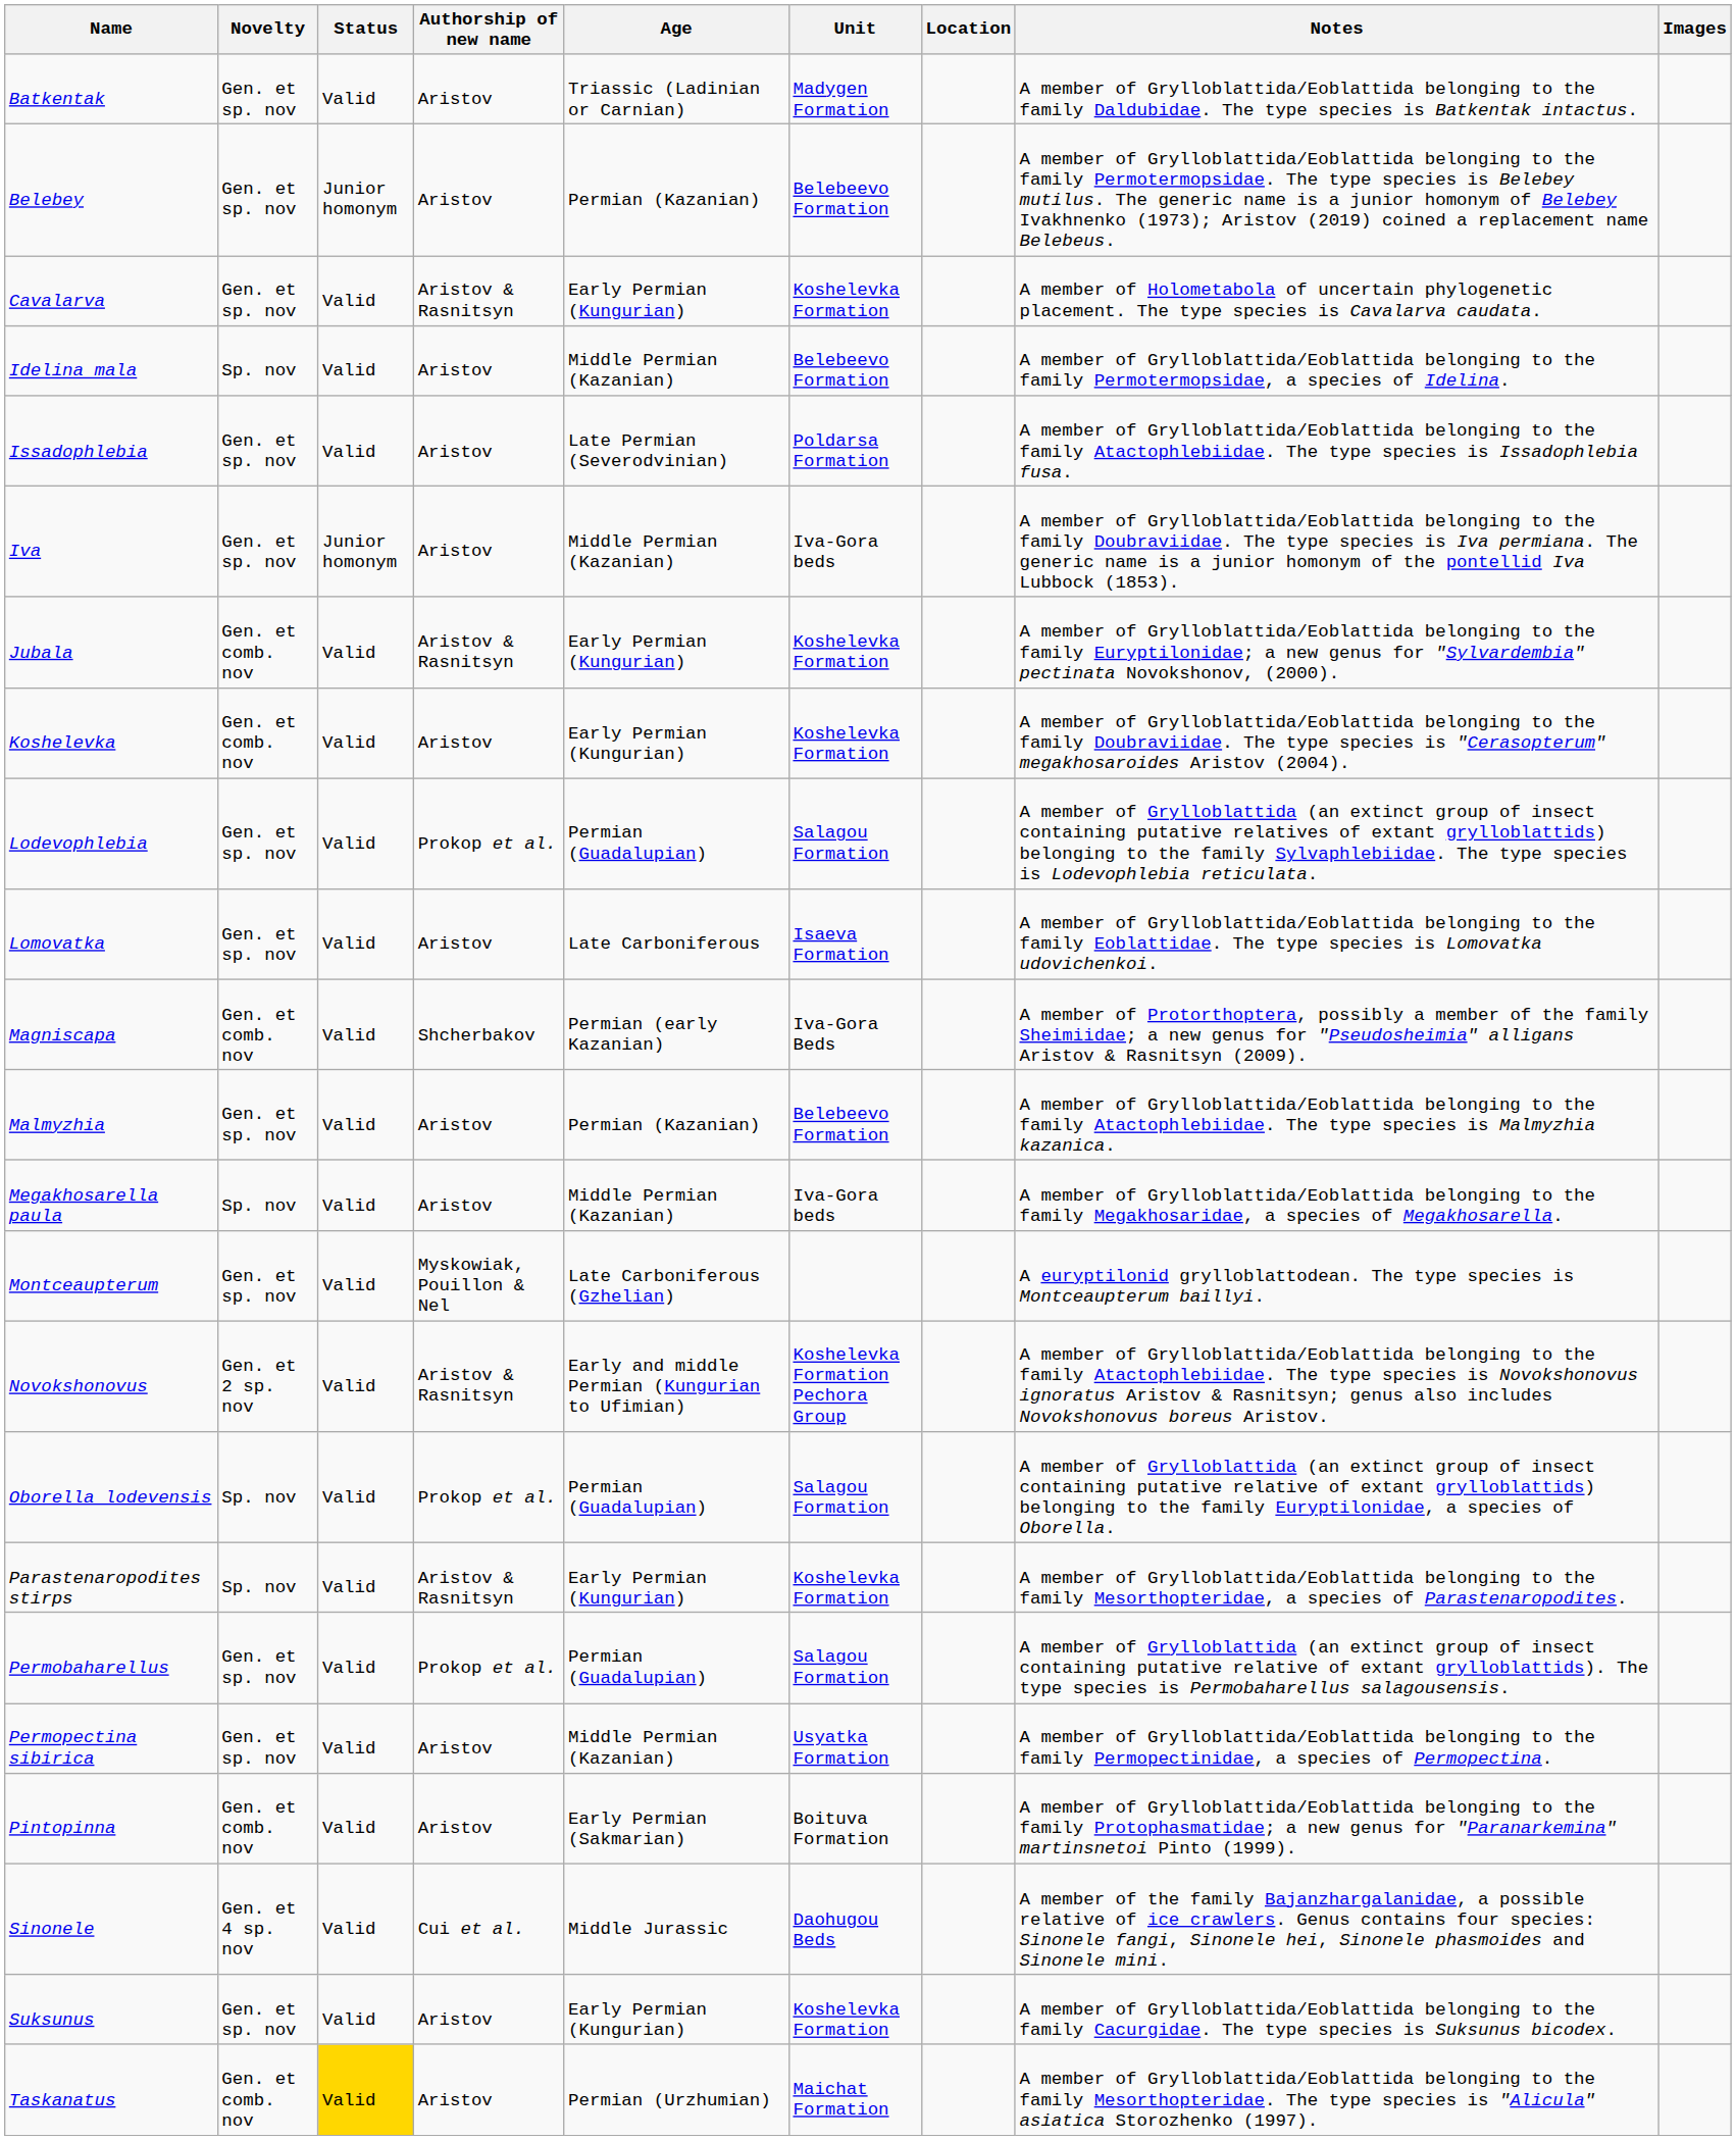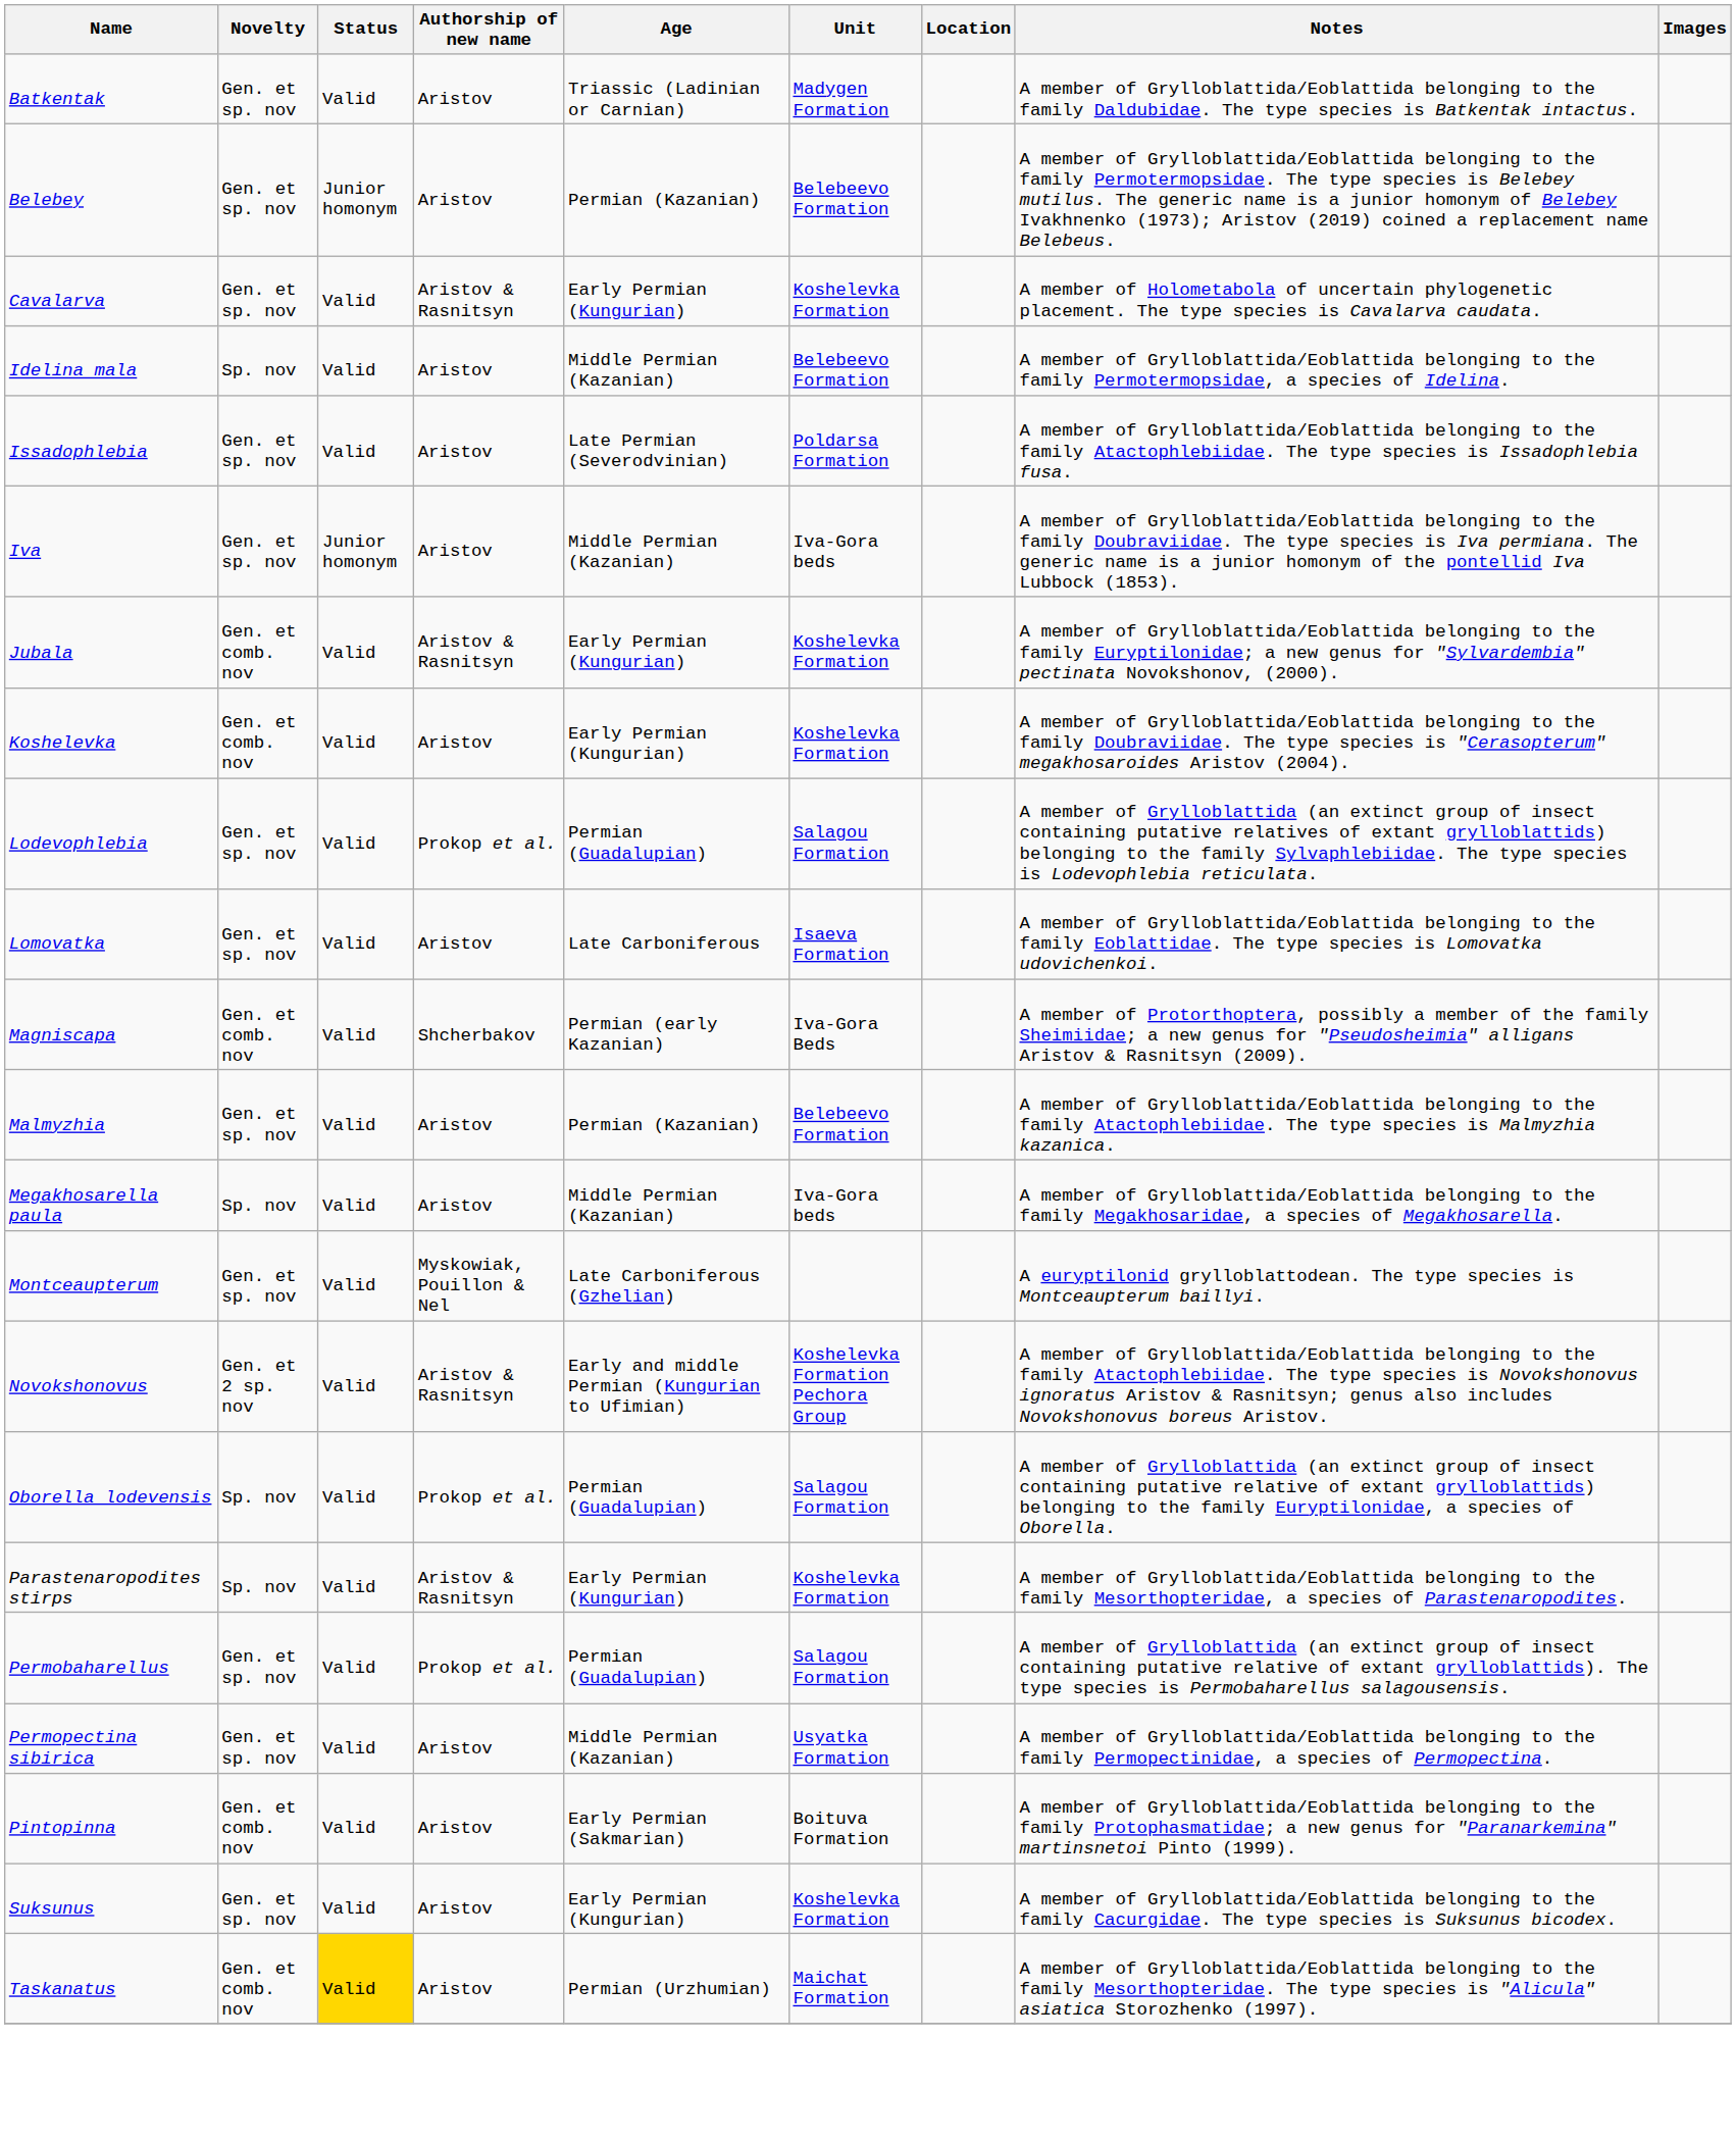- row: Sinonele | Gen. et 4 sp. nov | Valid | Cui et al. | Middle Jurassic | Daohugou Beds | A member of the family Bajanzhargalanidae, a possible relative of ice crawlers. Genus contains four species: Sinonele fangi, Sinonele hei, Sinonele phasmoides and Sinonele mini.
